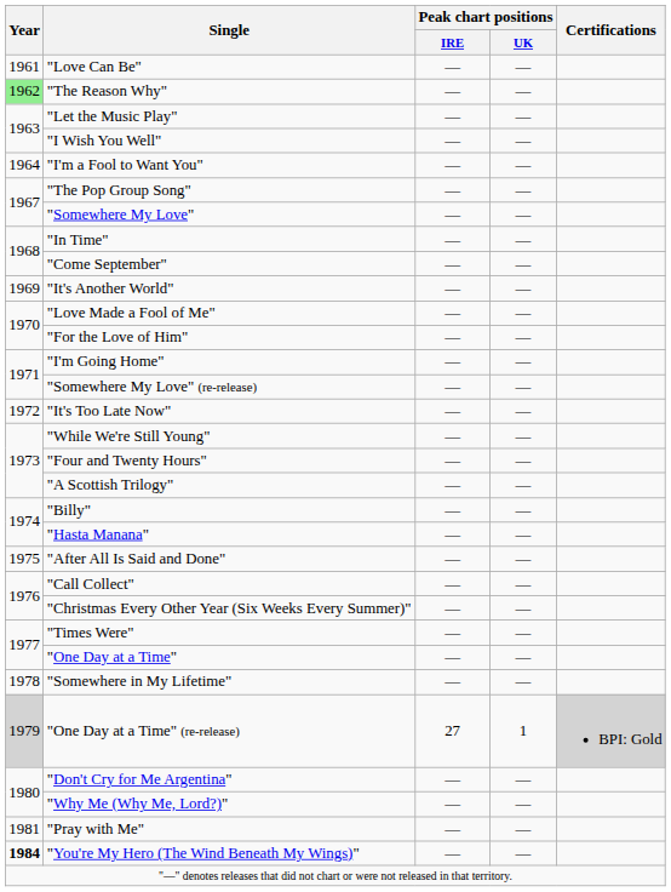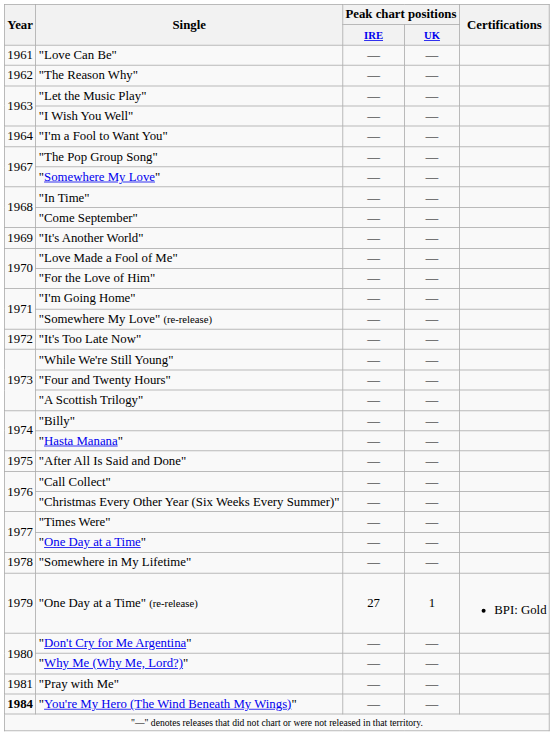"The Reason Why" | Year: lightgreen background -> no background
"One Day at a Time" (re-release) | Year: lightgrey background -> no background
"One Day at a Time" (re-release) | Certifications: lightgrey background -> no background
